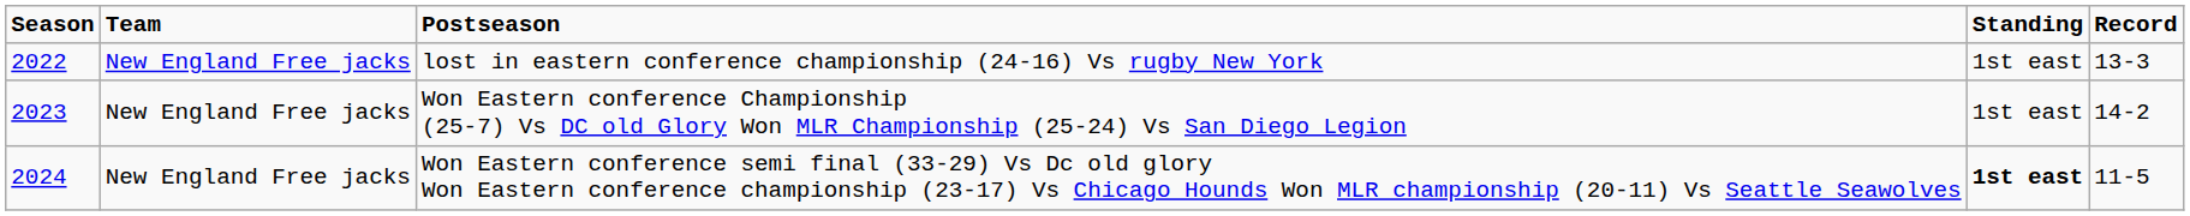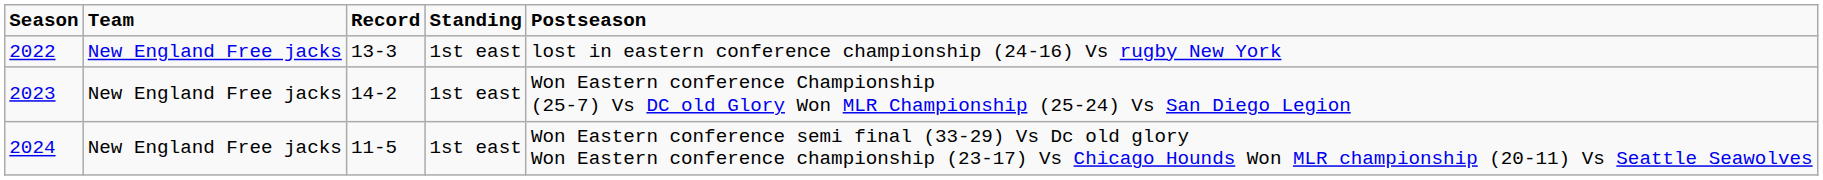columns swapped: Record <-> Postseason
2024 | Standing: bold -> normal
